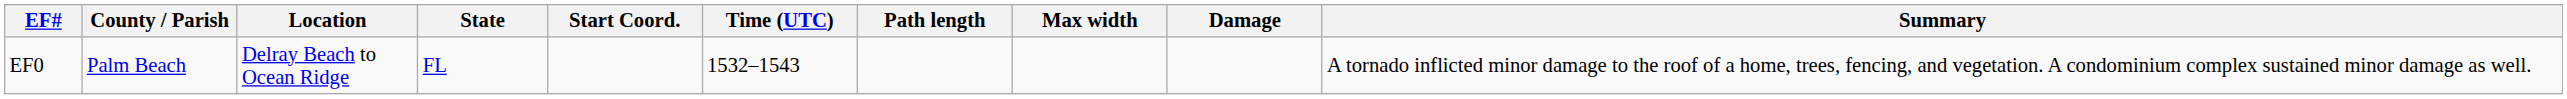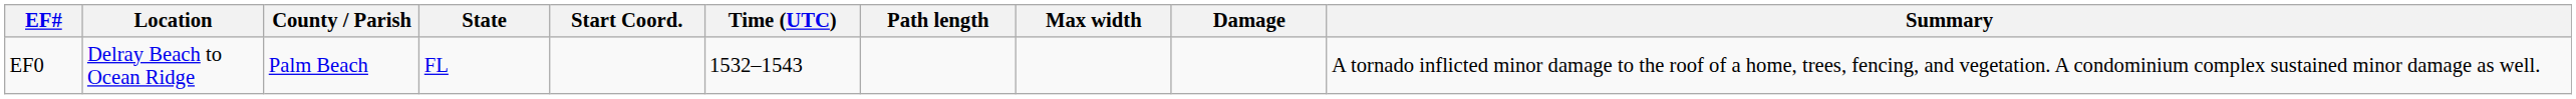columns swapped: Location <-> County / Parish
